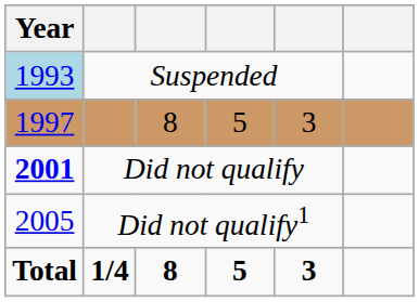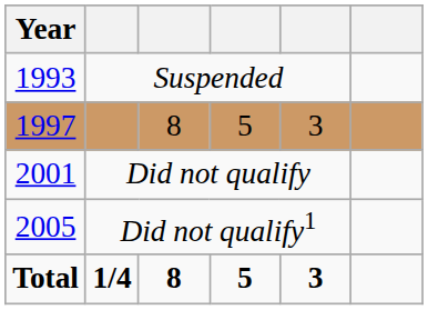Suspended | Year: lightblue background -> no background
Did not qualify | Year: bold -> normal
